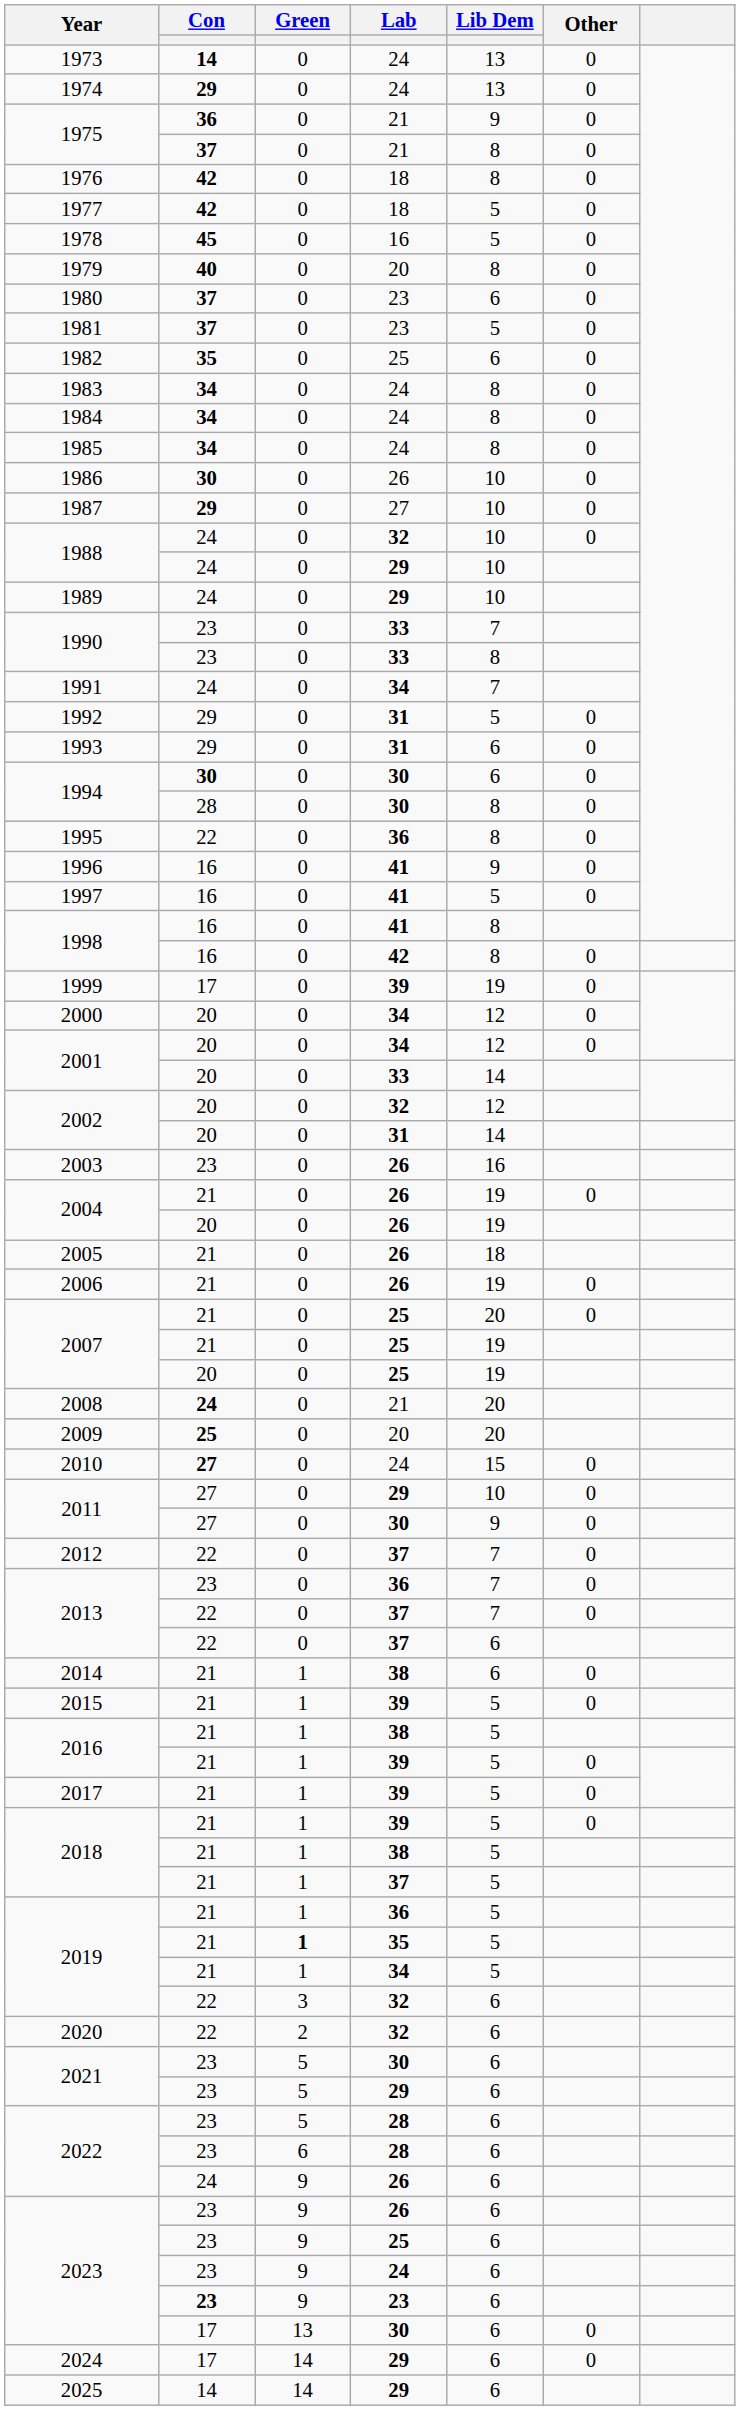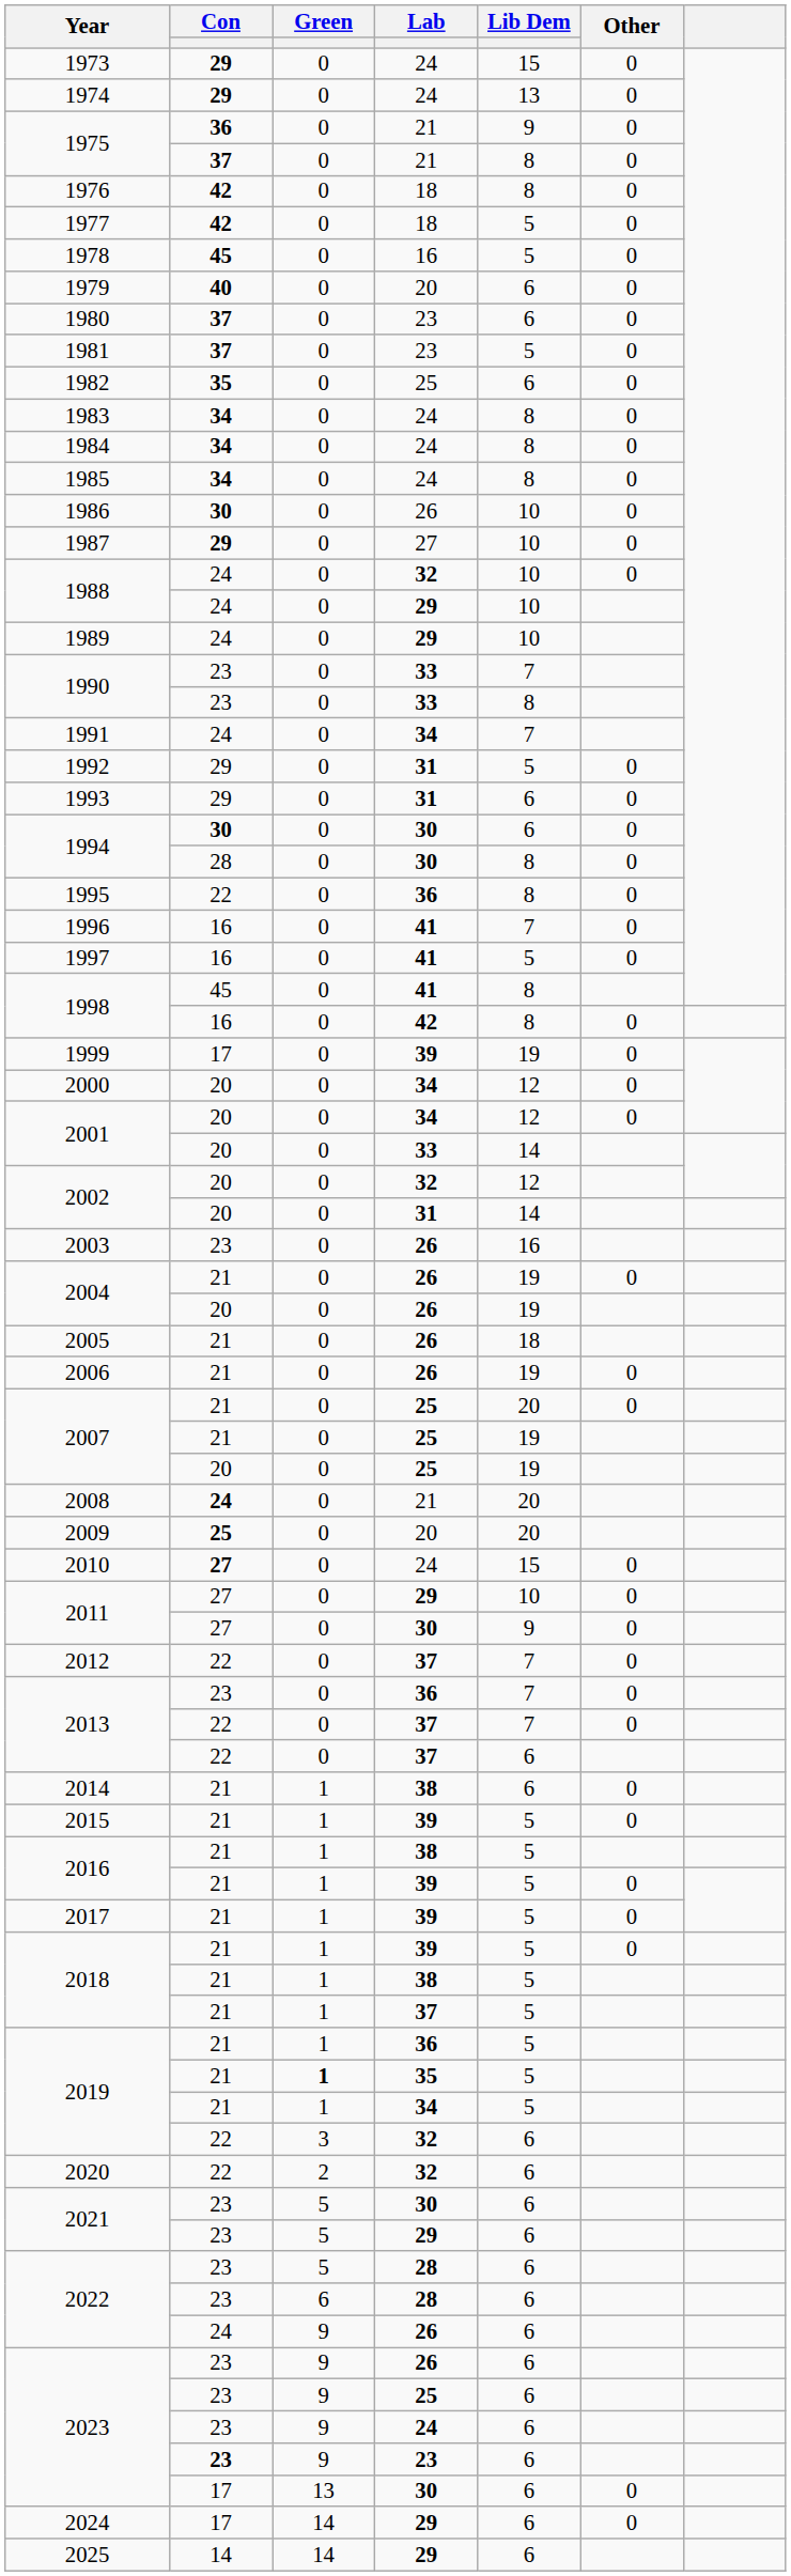1973 | Con: 14 -> 29
1973 | Lib Dem: 13 -> 15
1979 | Lib Dem: 8 -> 6
1996 | Lib Dem: 9 -> 7
1998 / 41 | Con: 16 -> 45
